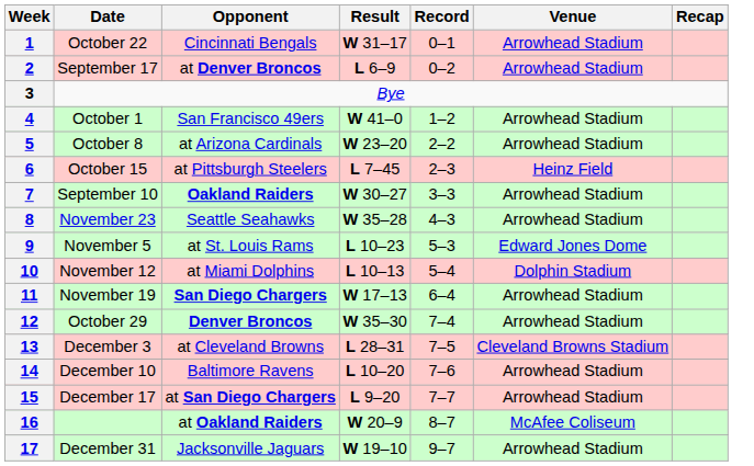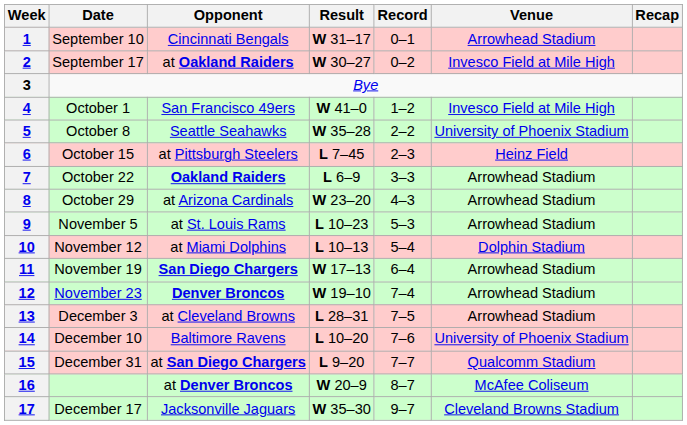1 | Date: October 22 -> September 10
2 | Opponent: at Denver Broncos -> at Oakland Raiders
2 | Result: L 6–9 -> W 30–27
2 | Venue: Arrowhead Stadium -> Invesco Field at Mile High
4 | Venue: Arrowhead Stadium -> Invesco Field at Mile High
5 | Opponent: at Arizona Cardinals -> Seattle Seahawks
5 | Result: W 23–20 -> W 35–28
5 | Venue: Arrowhead Stadium -> University of Phoenix Stadium
7 | Date: September 10 -> October 22
7 | Result: W 30–27 -> L 6–9
8 | Date: November 23 -> October 29
8 | Opponent: Seattle Seahawks -> at Arizona Cardinals
8 | Result: W 35–28 -> W 23–20
9 | Venue: Edward Jones Dome -> Arrowhead Stadium
12 | Date: October 29 -> November 23
12 | Result: W 35–30 -> W 19–10
13 | Venue: Cleveland Browns Stadium -> Arrowhead Stadium
14 | Venue: Arrowhead Stadium -> University of Phoenix Stadium
15 | Date: December 17 -> December 31
15 | Venue: Arrowhead Stadium -> Qualcomm Stadium
16 | Opponent: at Oakland Raiders -> at Denver Broncos
17 | Date: December 31 -> December 17
17 | Result: W 19–10 -> W 35–30
17 | Venue: Arrowhead Stadium -> Cleveland Browns Stadium
